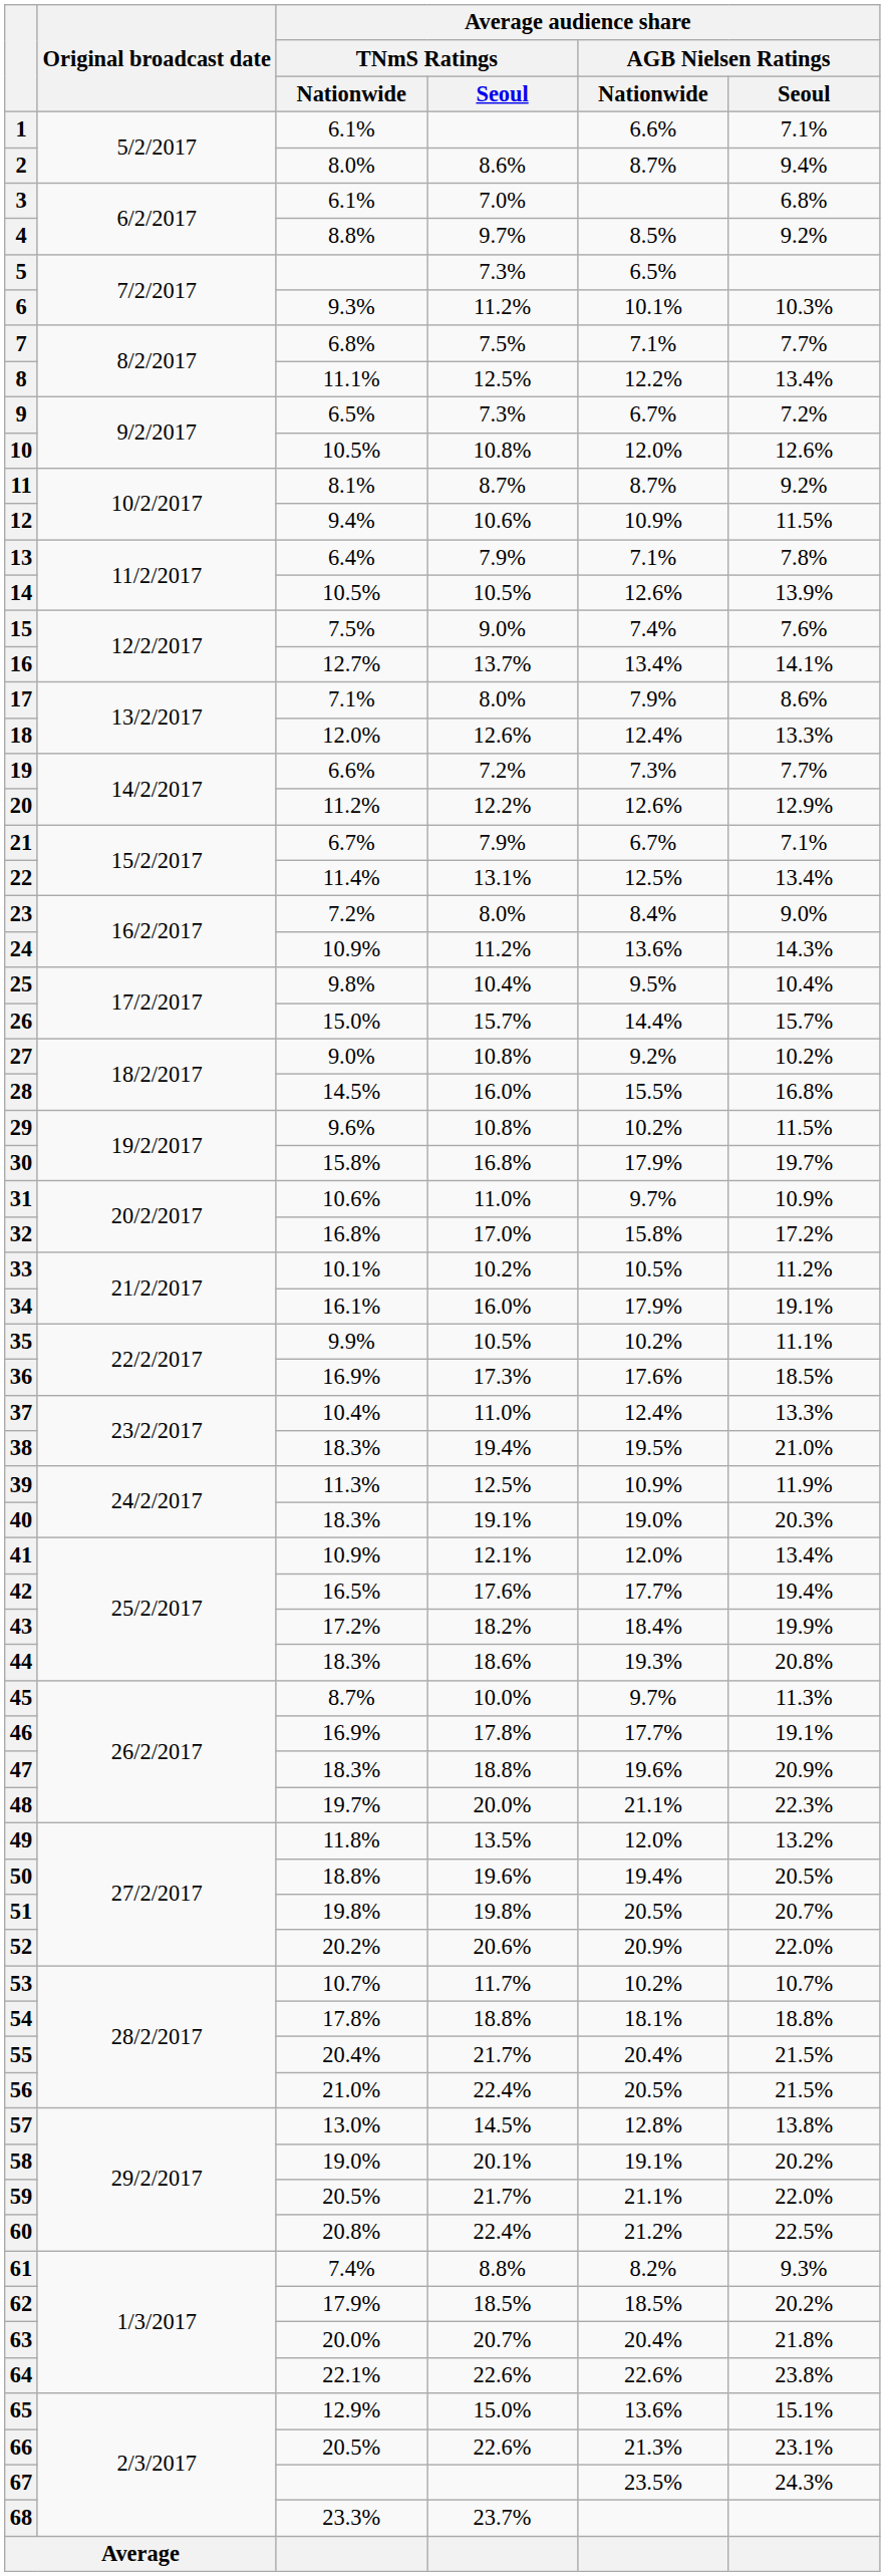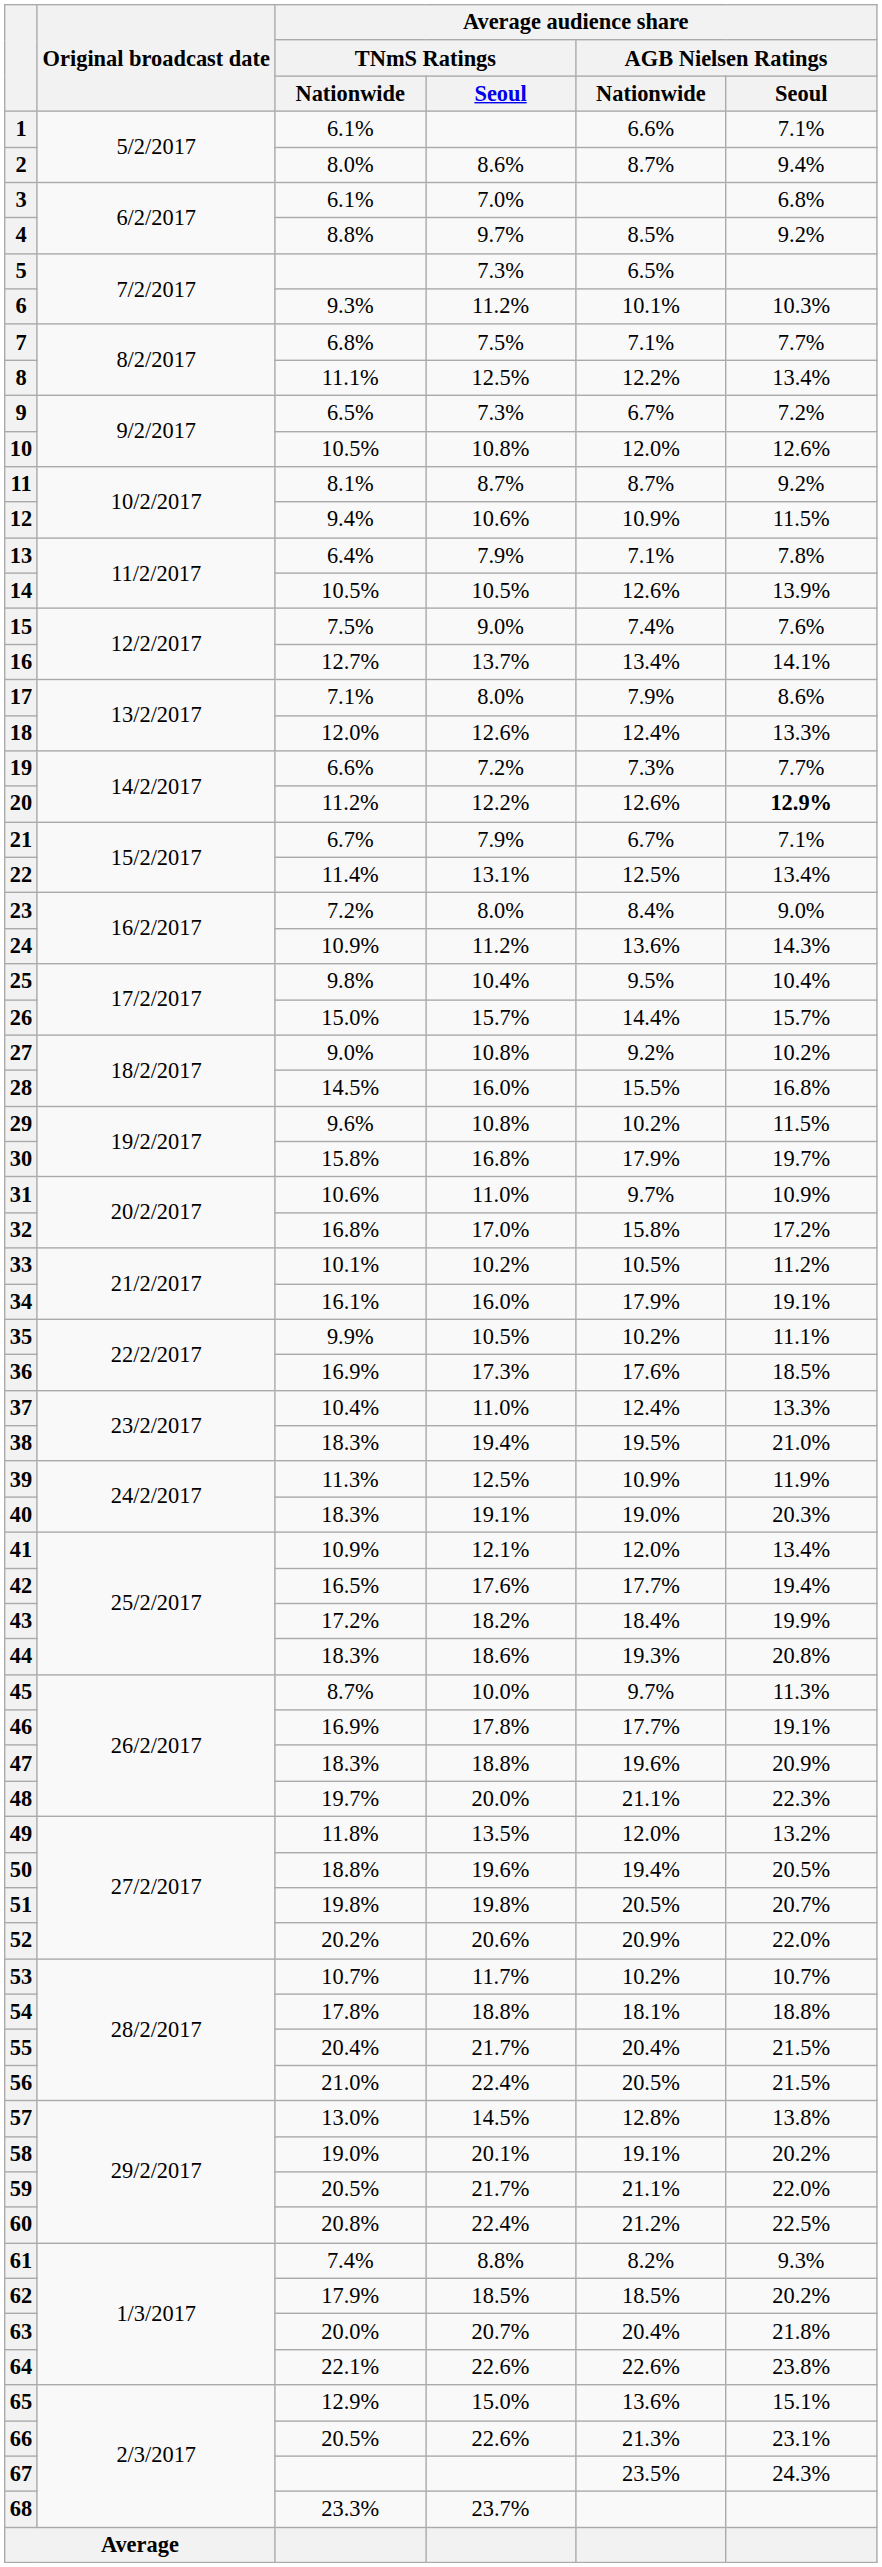20 | Average audience share / AGB Nielsen Ratings / Seoul: normal -> bold
